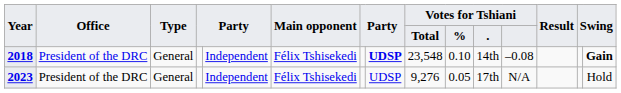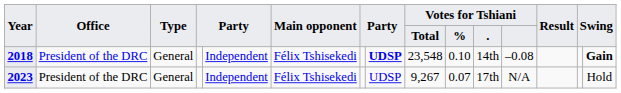2023 | Votes for Tshiani / Total: 9,276 -> 9,267
2023 | Votes for Tshiani / %: 0.05 -> 0.07
